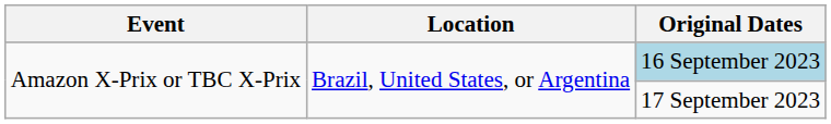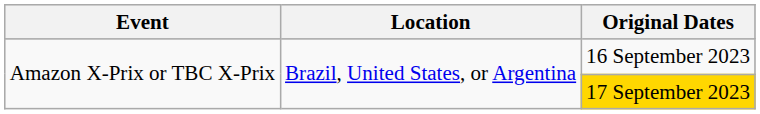16 September 2023 | Original Dates: lightblue background -> no background
17 September 2023 | Original Dates: no background -> gold background
